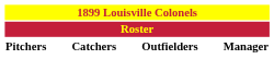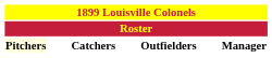Pitchers | column 1: no background -> lightyellow background
